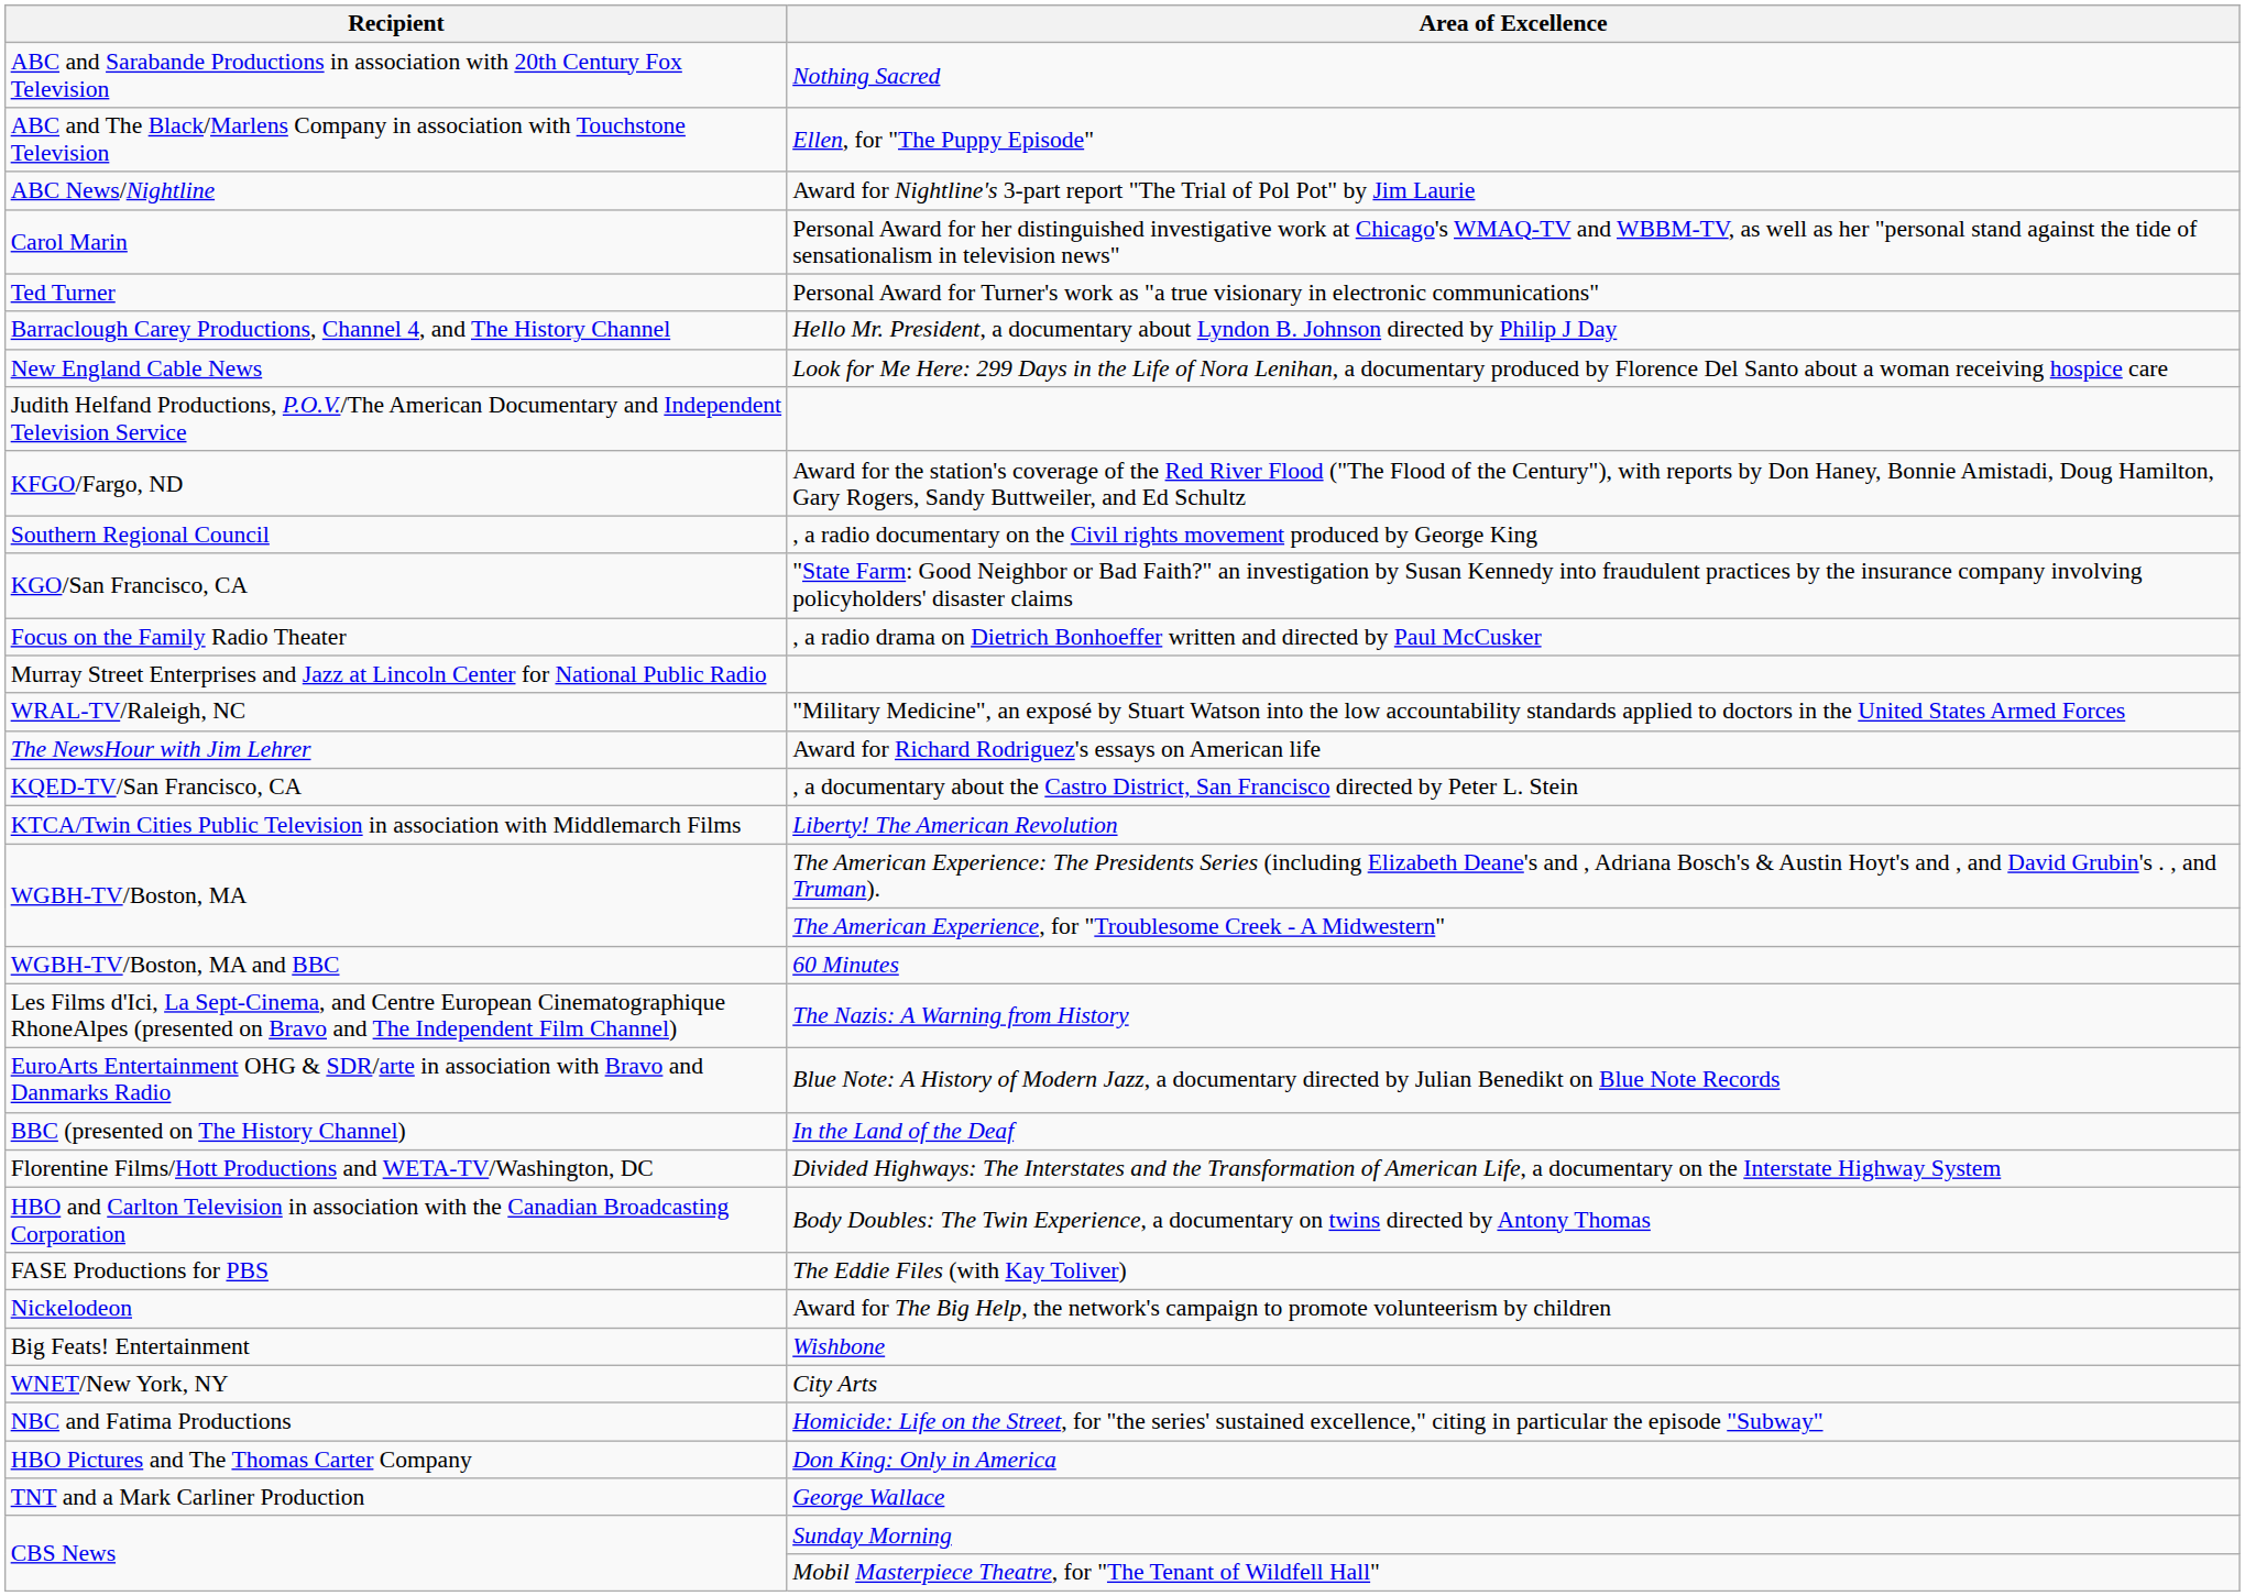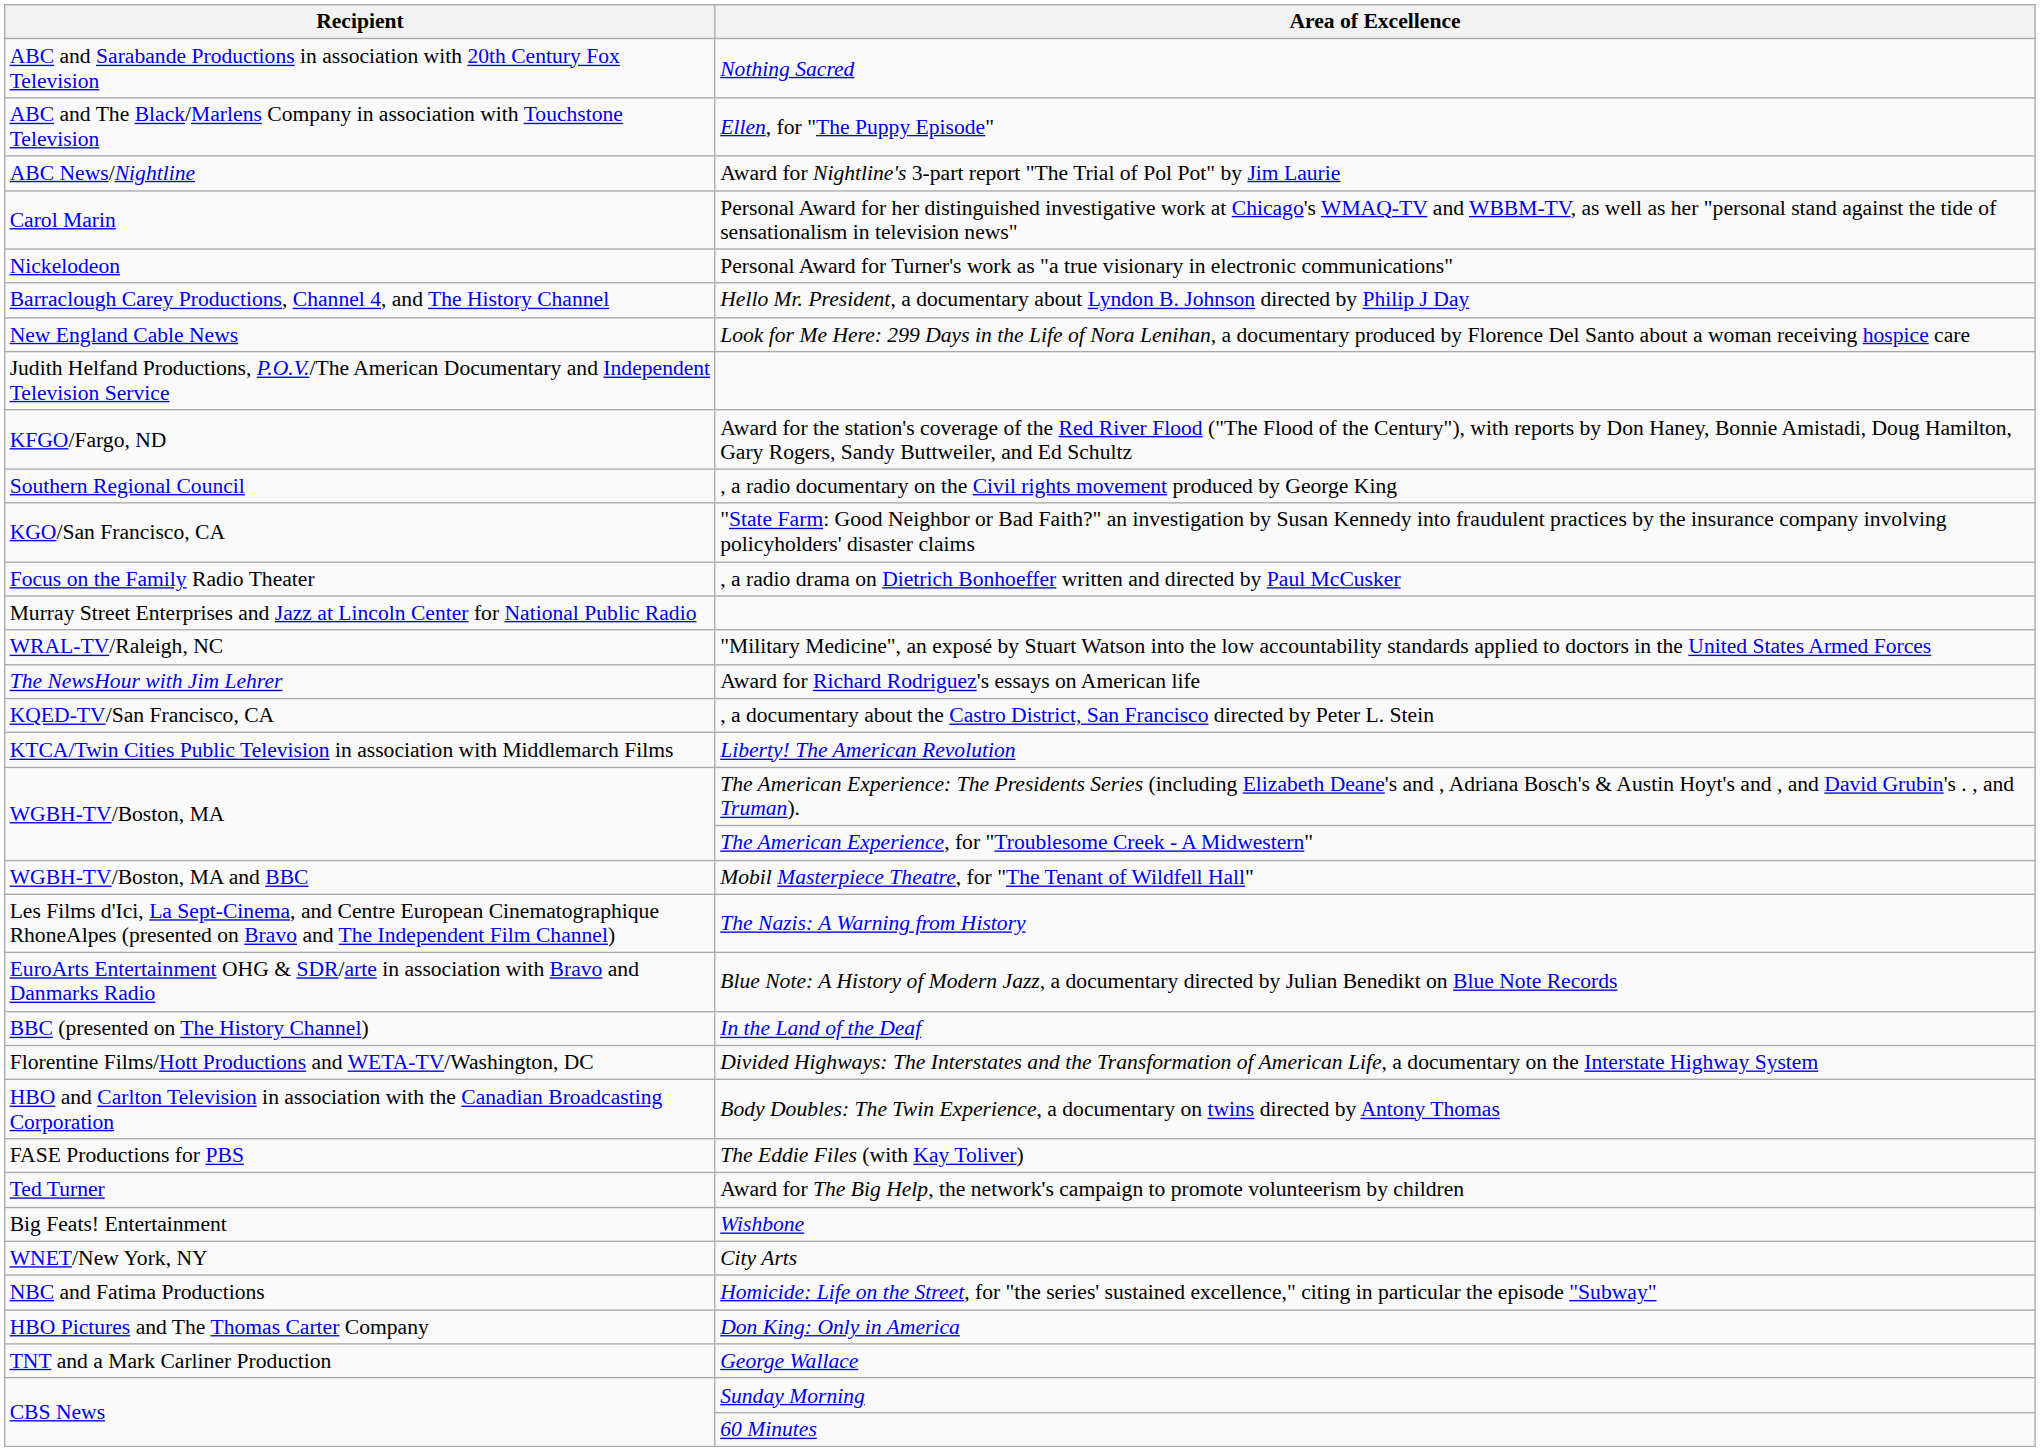row 6 | Recipient: Ted Turner -> Nickelodeon
row 21 | Area of Excellence: 60 Minutes -> Mobil Masterpiece Theatre, for "The Tenant of Wildfell Hall"
row 28 | Recipient: Nickelodeon -> Ted Turner
row 35 | Area of Excellence: Mobil Masterpiece Theatre, for "The Tenant of Wildfell Hall" -> 60 Minutes
